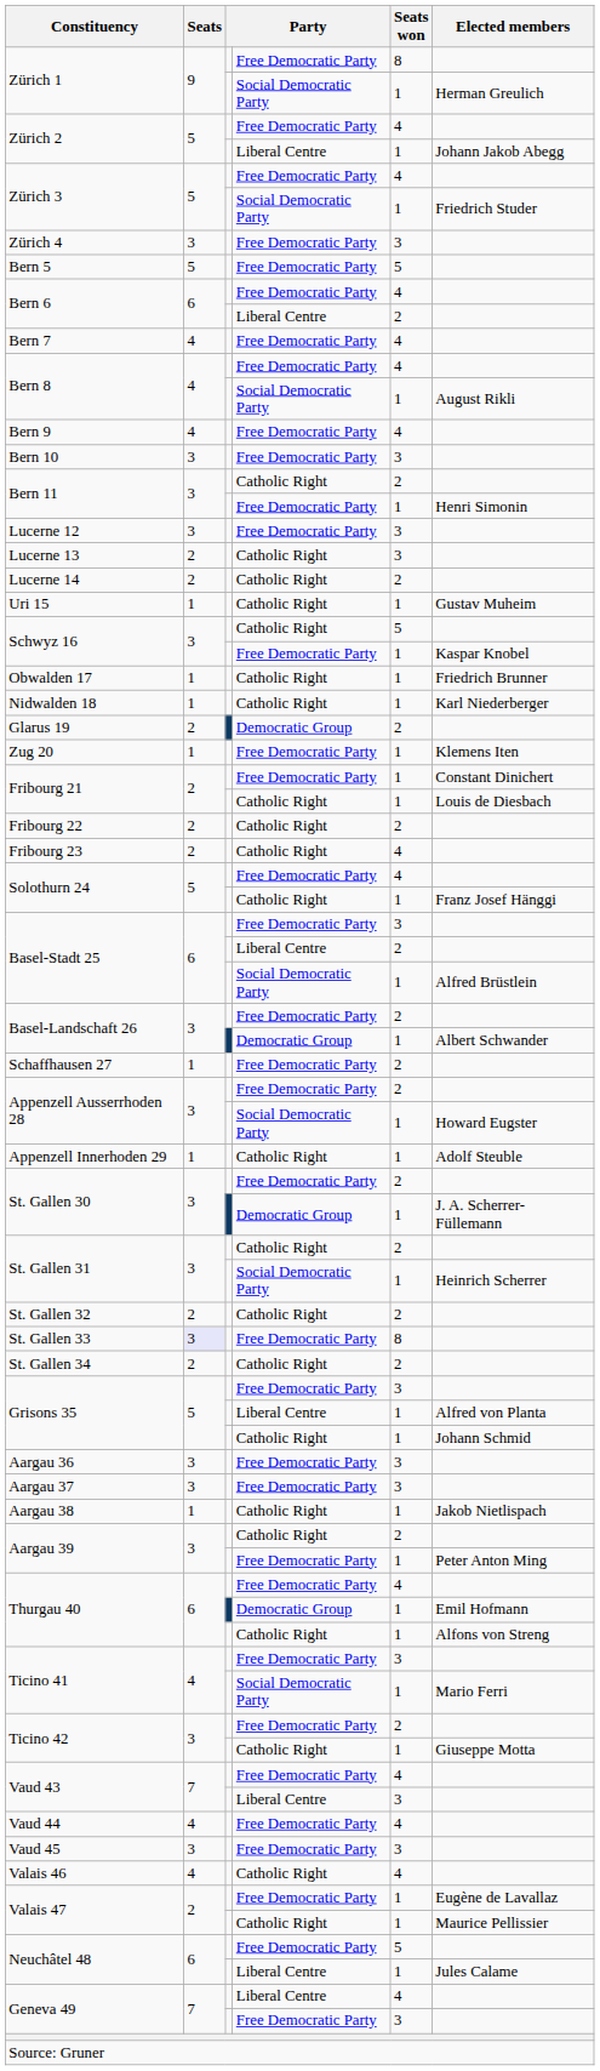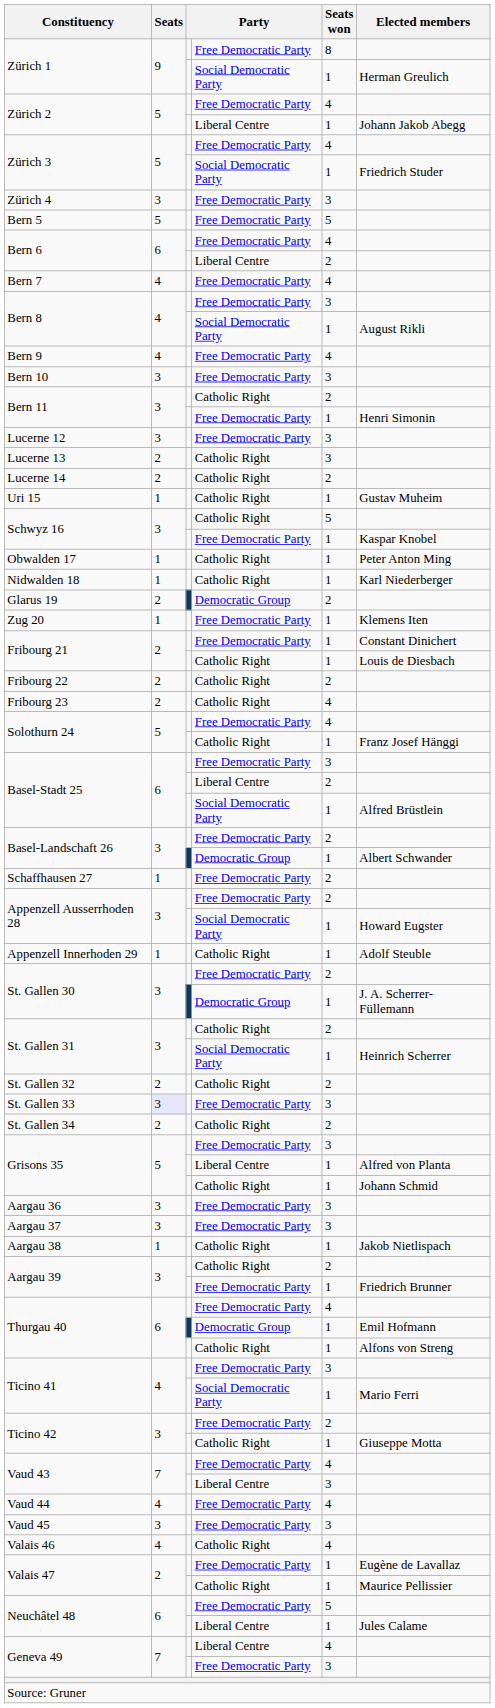Bern 8 / Free Democratic Party | Seats won: 4 -> 3
Obwalden 17 | Elected members: Friedrich Brunner -> Peter Anton Ming
St. Gallen 33 | Seats won: 8 -> 3
Aargau 39 / Free Democratic Party | Elected members: Peter Anton Ming -> Friedrich Brunner
